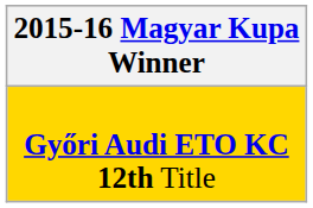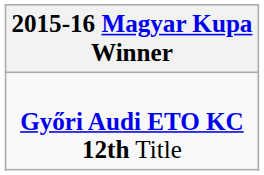row 2 | column 1: gold background -> no background
